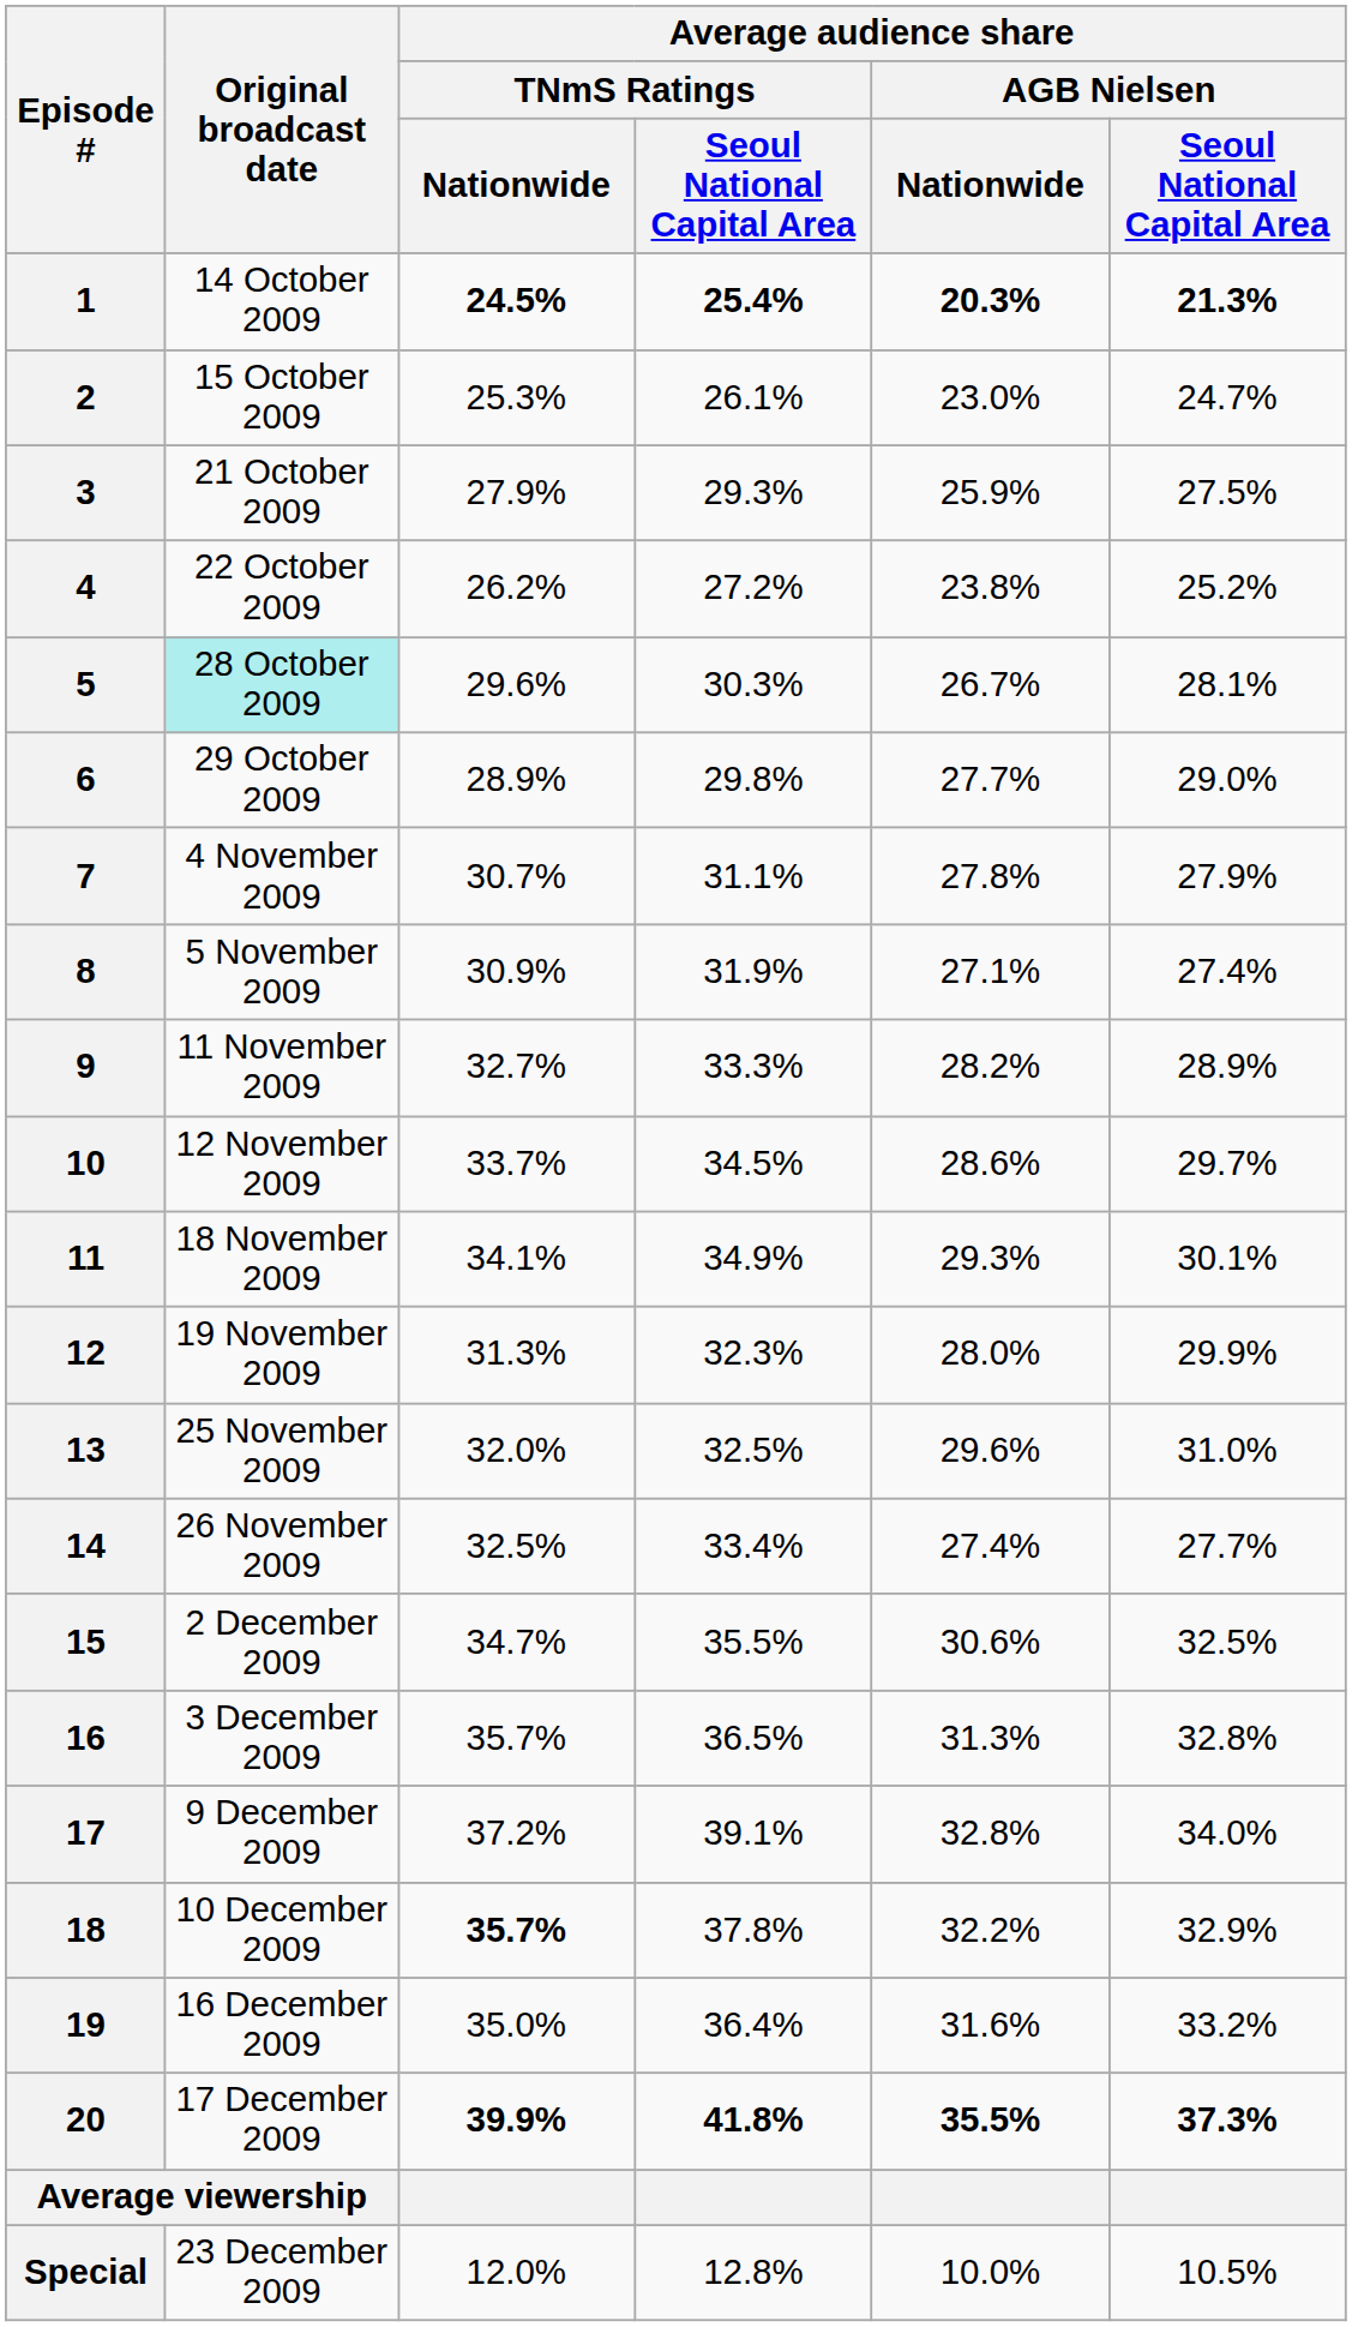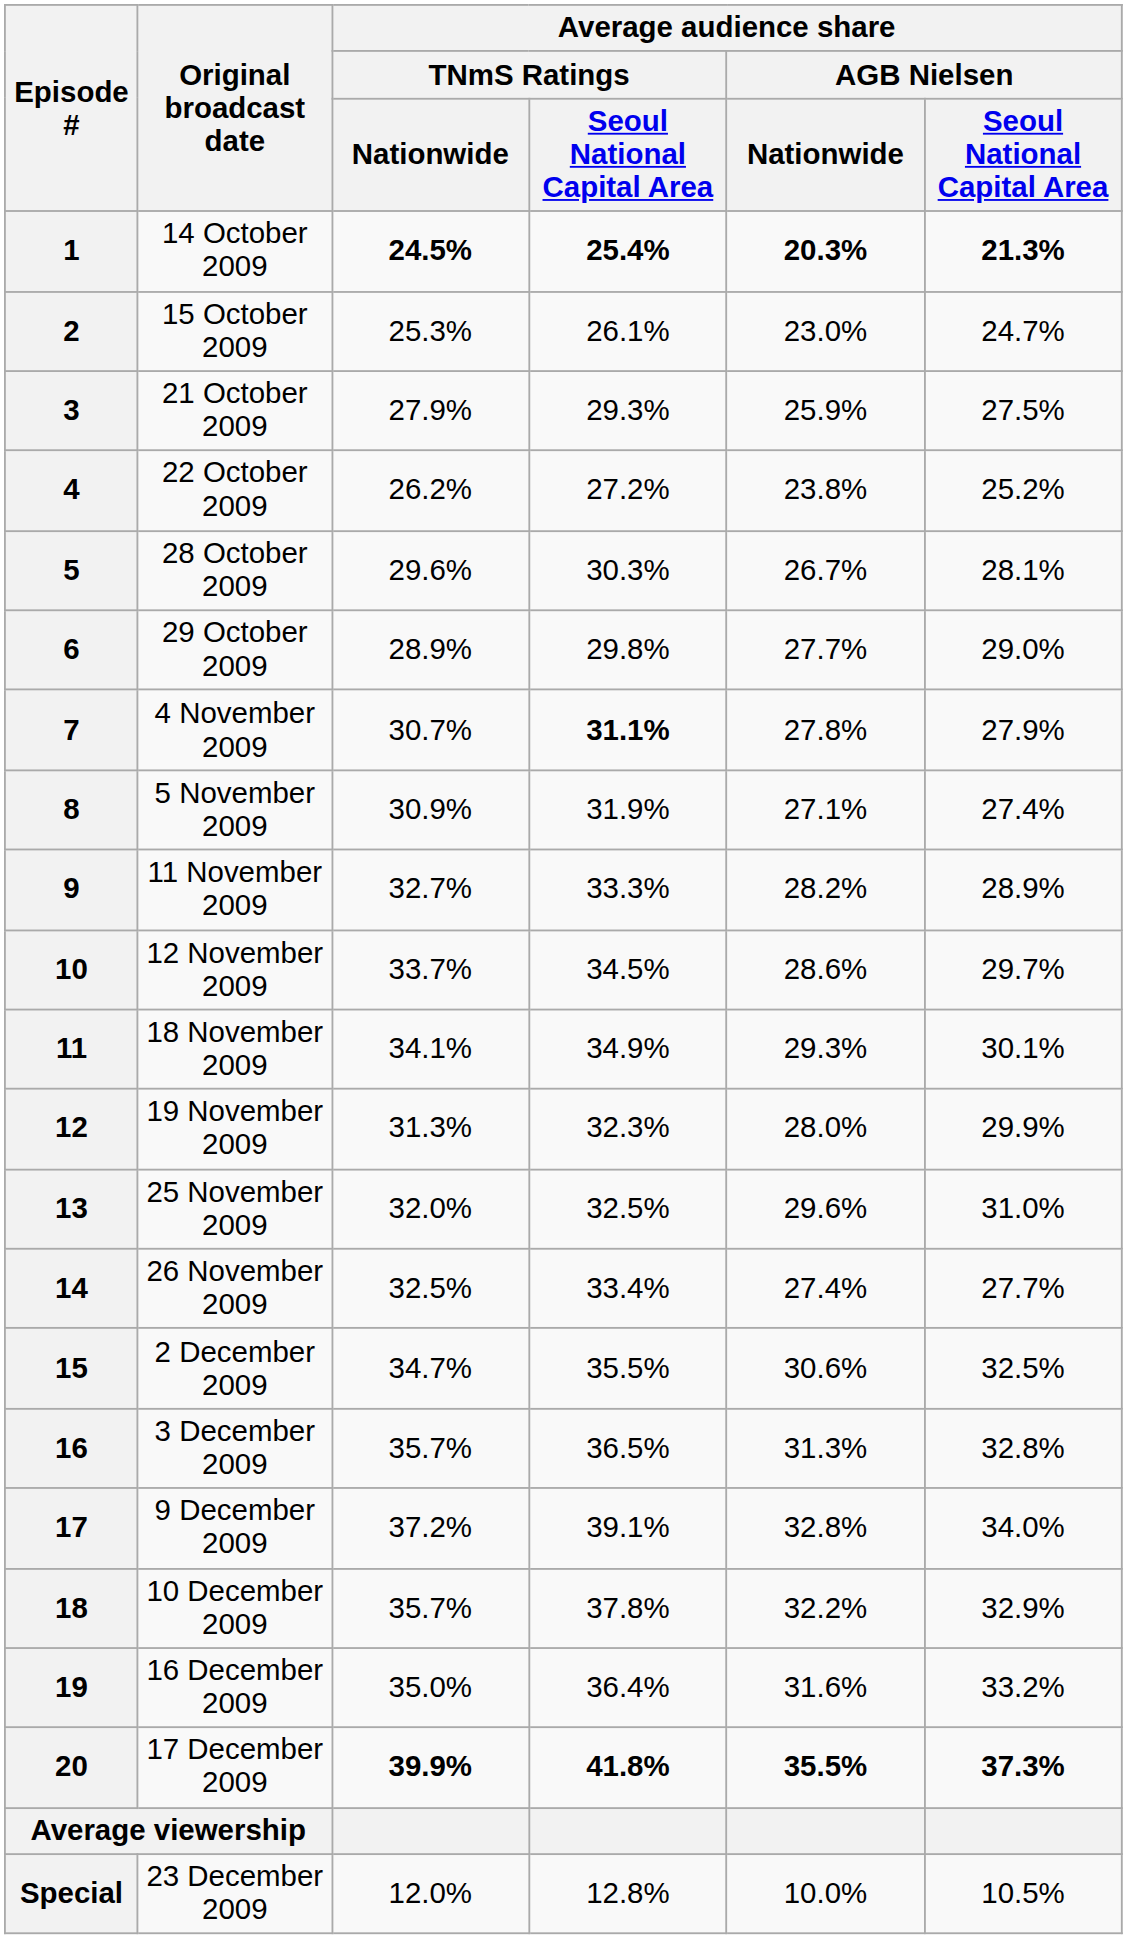5 | Original broadcast date: paleturquoise background -> no background
7 | column 4: normal -> bold
18 | Average audience share / TNmS Ratings / Nationwide: bold -> normal
